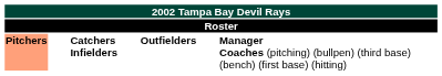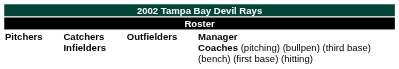Pitchers | column 1: lightsalmon background -> no background
